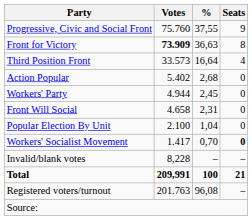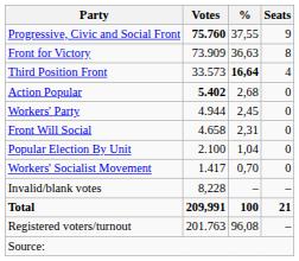Progressive, Civic and Social Front | Votes: normal -> bold
Front for Victory | Votes: bold -> normal
Third Position Front | %: normal -> bold
Action Popular | Votes: normal -> bold
Workers' Socialist Movement | Seats: bold -> normal
